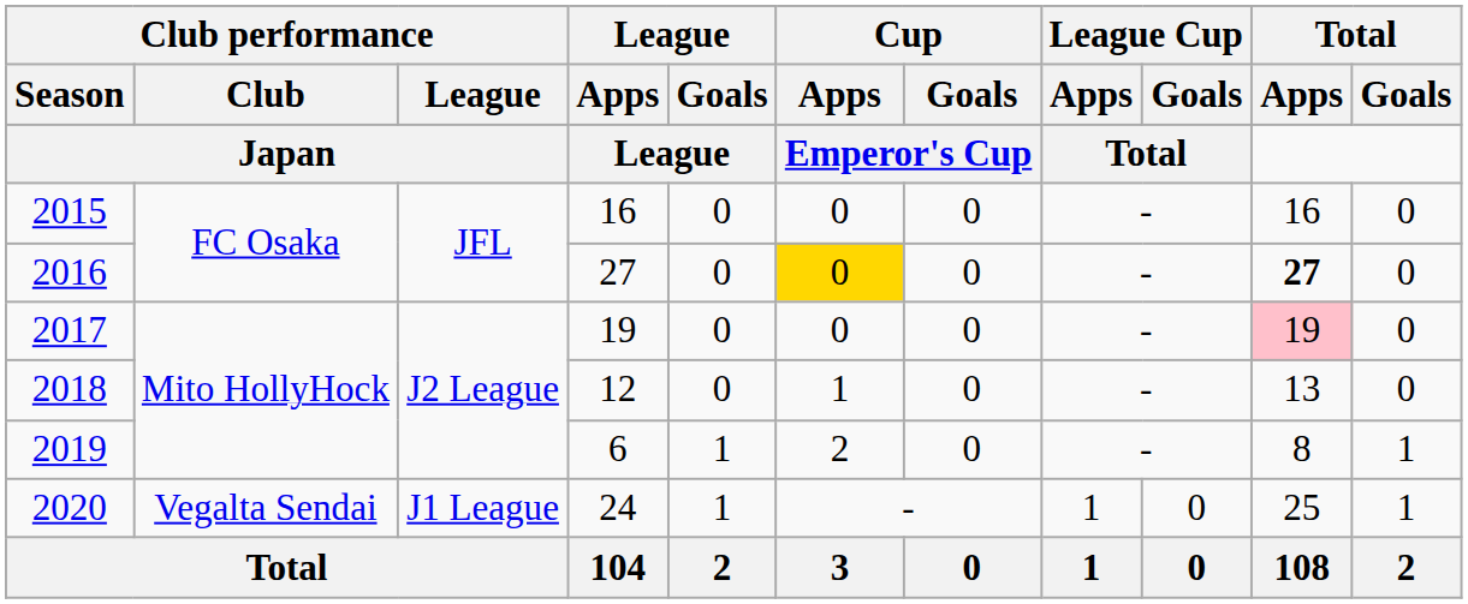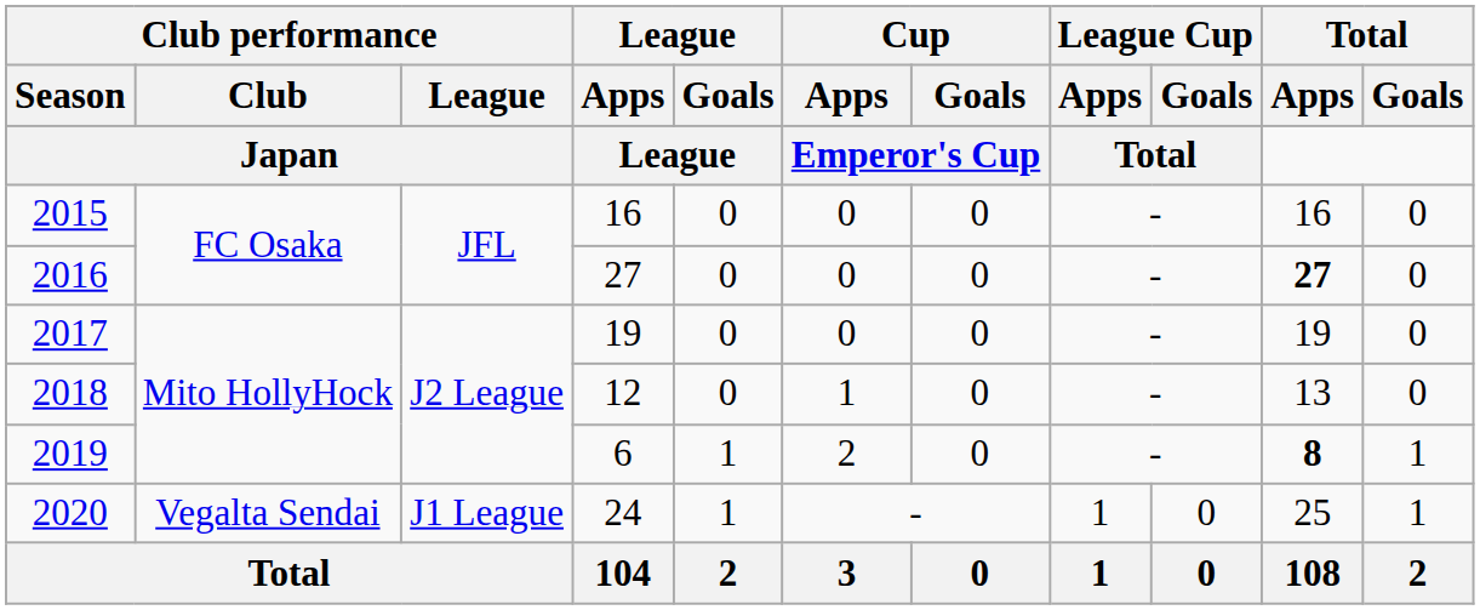2016 | Cup / Apps / Emperor's Cup: gold background -> no background
2017 | Total / Apps: pink background -> no background
2019 | Total / Apps: normal -> bold
